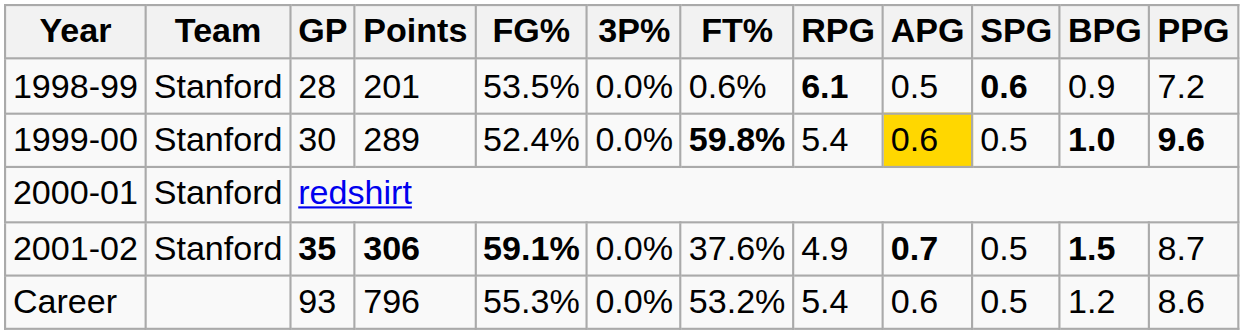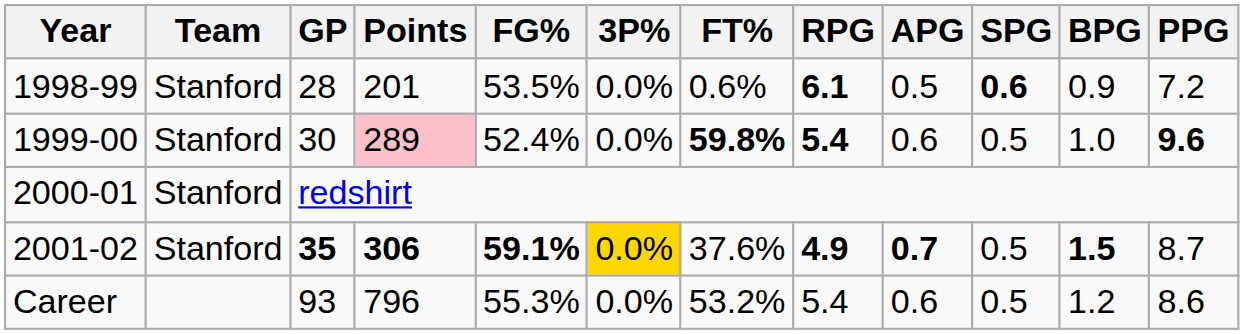1999-00 | Points: no background -> pink background
1999-00 | RPG: normal -> bold
1999-00 | APG: gold background -> no background
1999-00 | BPG: bold -> normal
2001-02 | 3P%: no background -> gold background
2001-02 | RPG: normal -> bold
